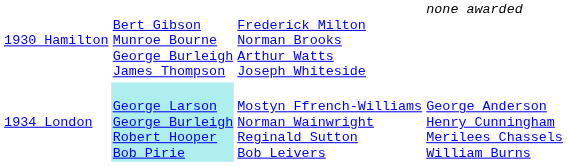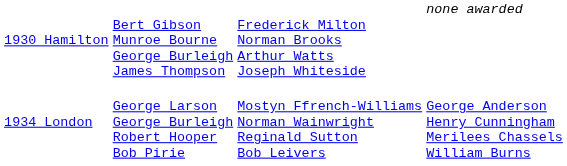1934 London | column 2: paleturquoise background -> no background
